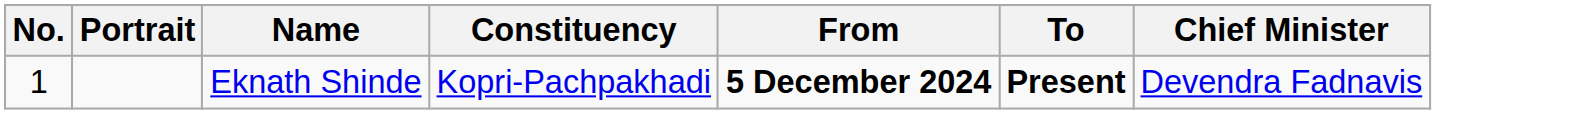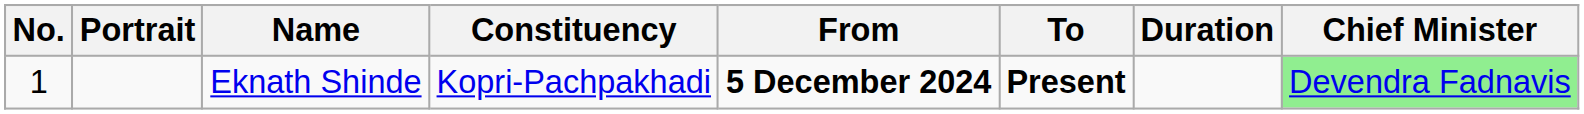+ column: Duration
Eknath Shinde | Chief Minister: no background -> lightgreen background
